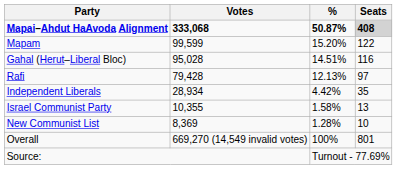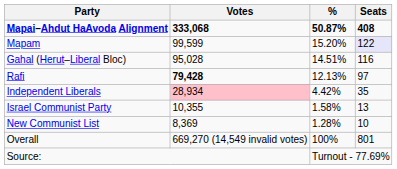Mapai–Ahdut HaAvoda Alignment | Seats: lightgrey background -> no background
Mapam | Seats: no background -> lavender background
Rafi | Votes: normal -> bold
Independent Liberals | Votes: no background -> pink background
